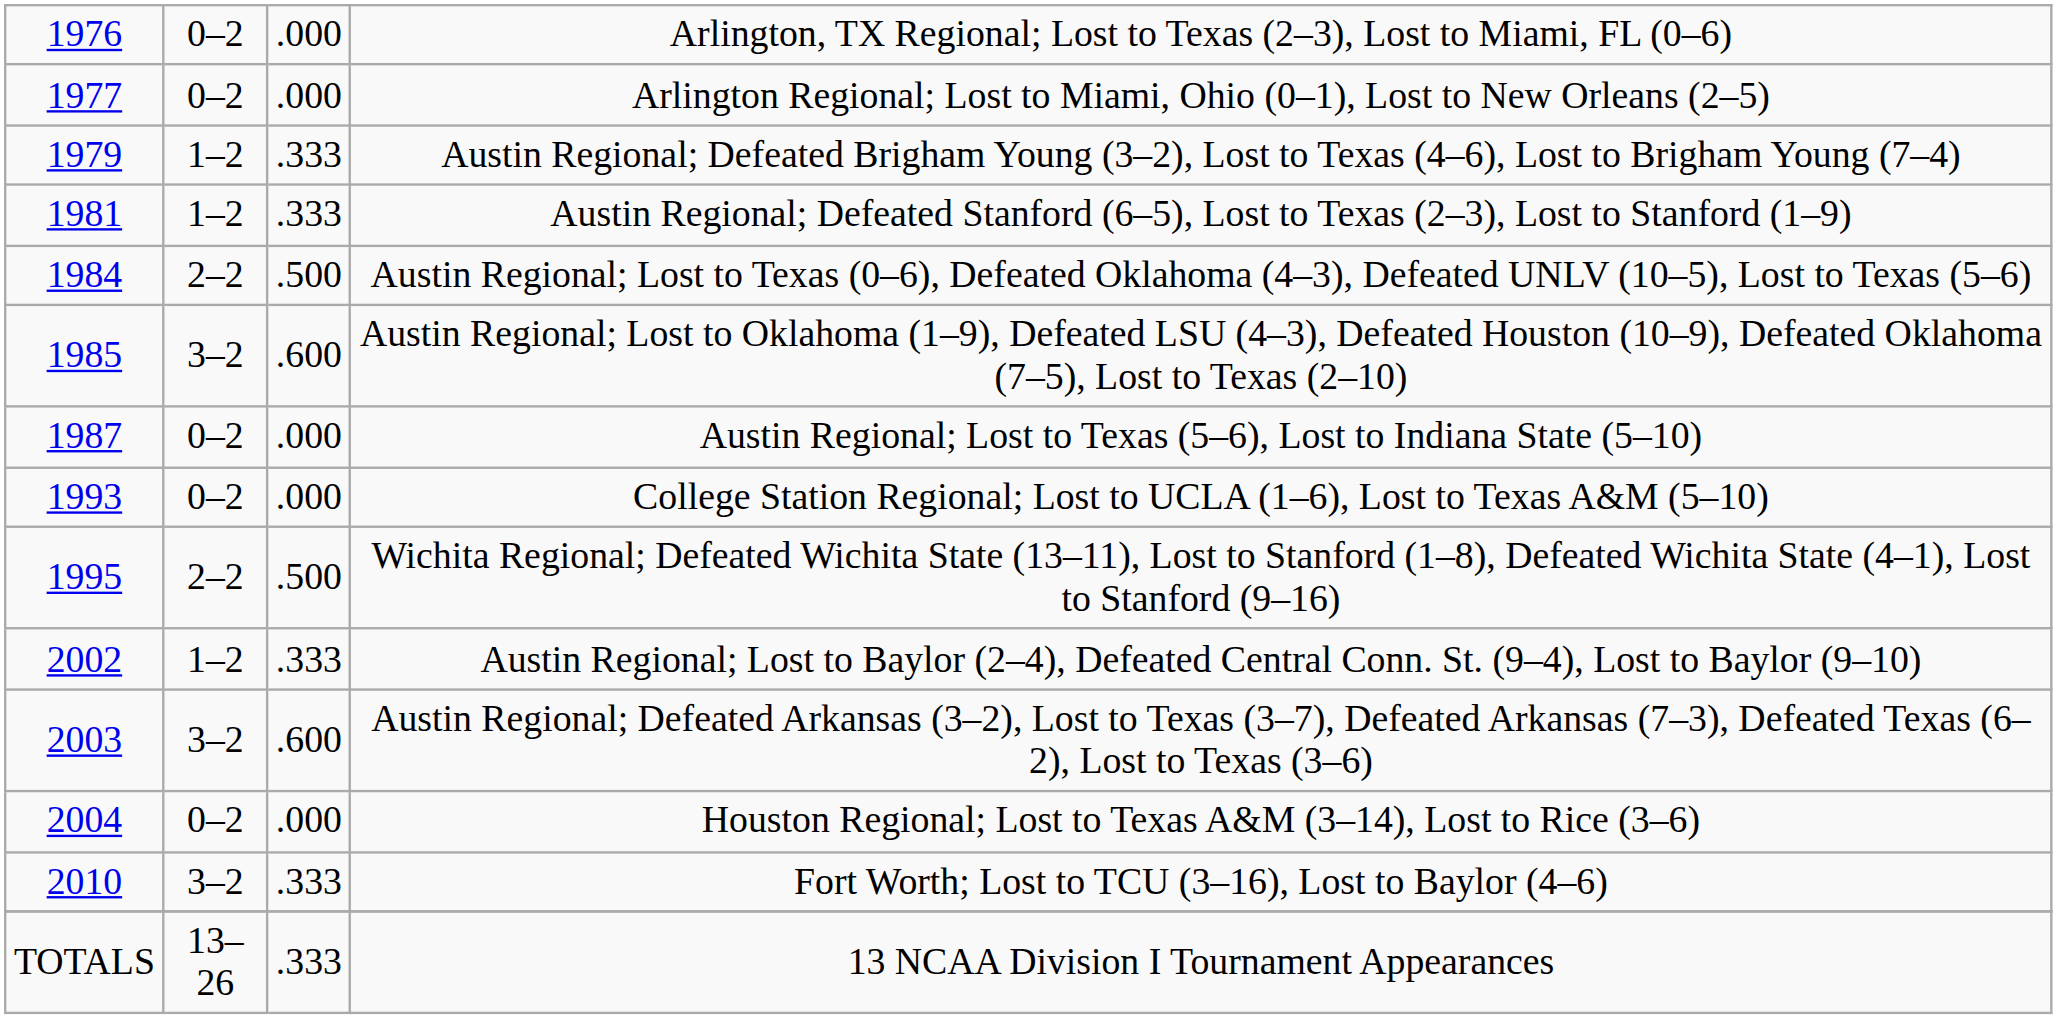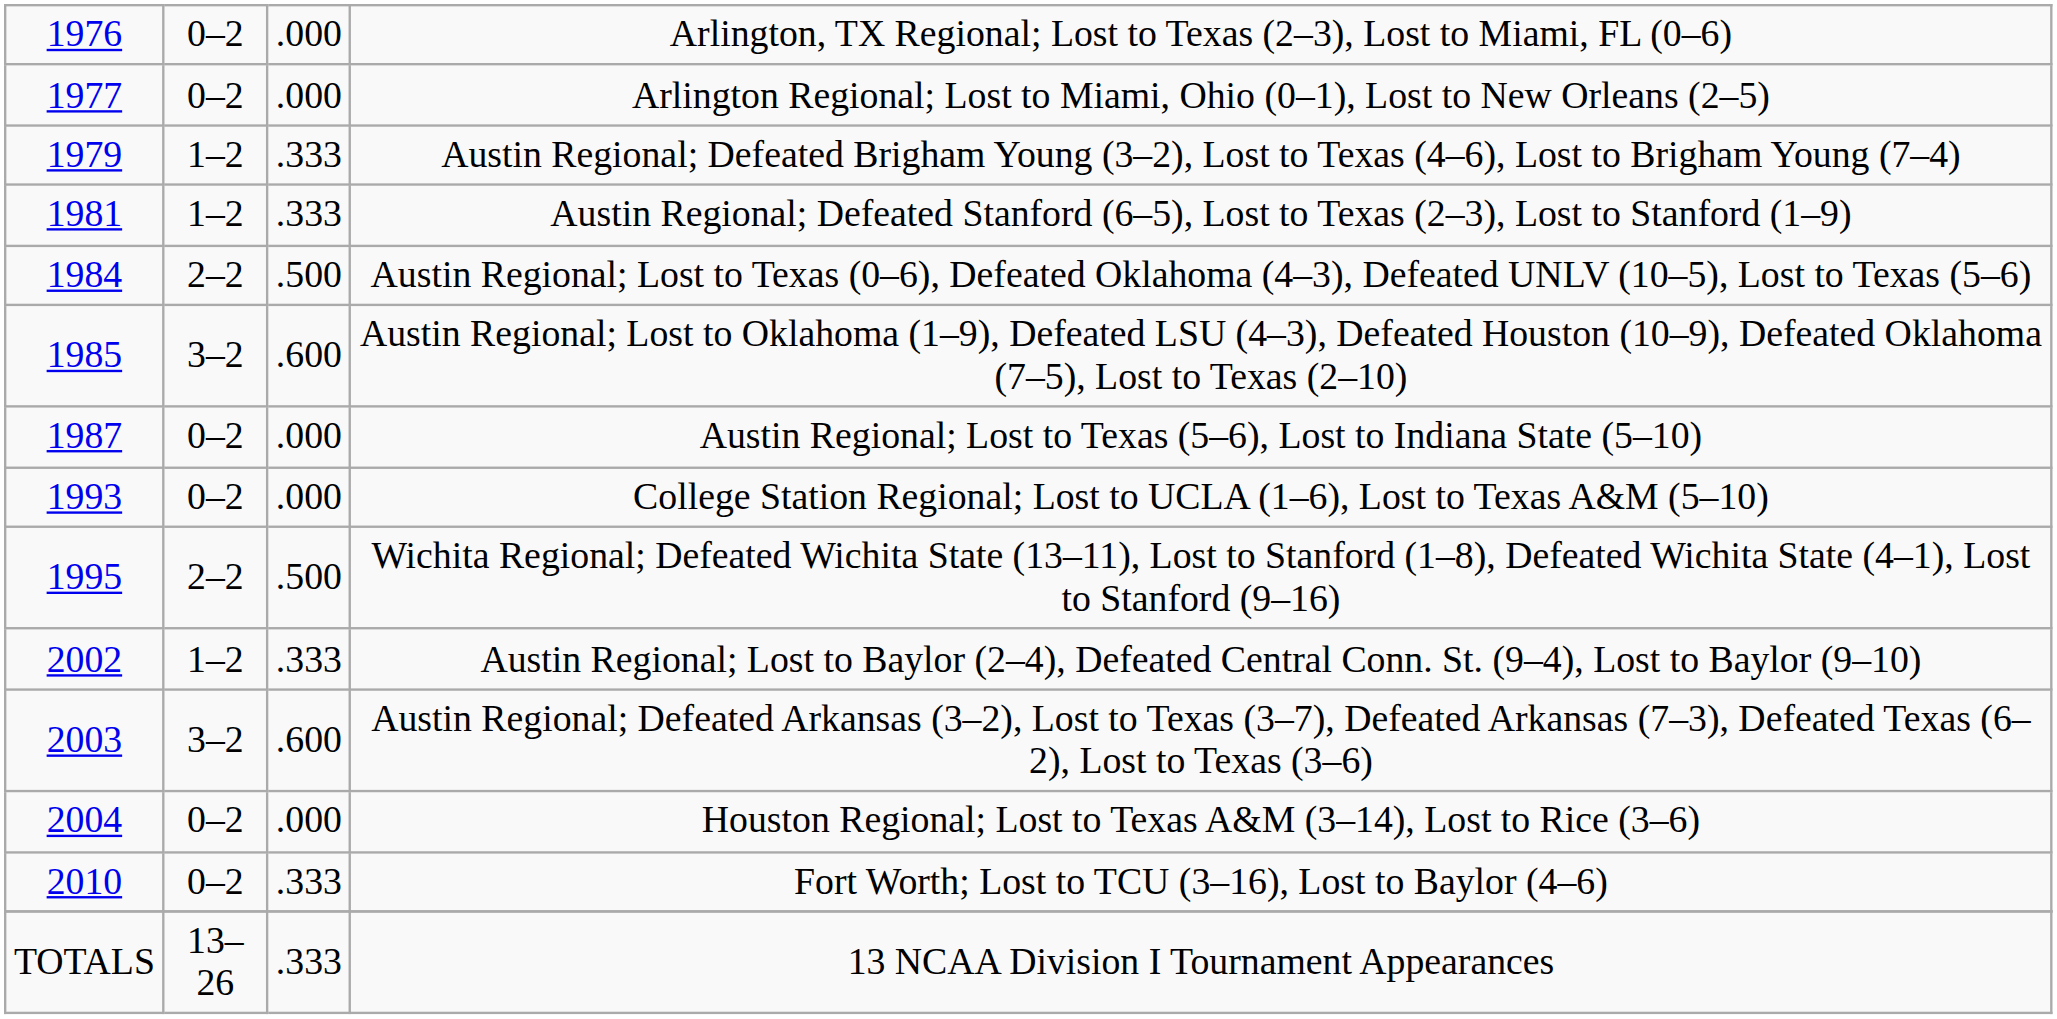Fort Worth; Lost to TCU (3–16), Lost to Baylor (4–6) | column 2: 3–2 -> 0–2
